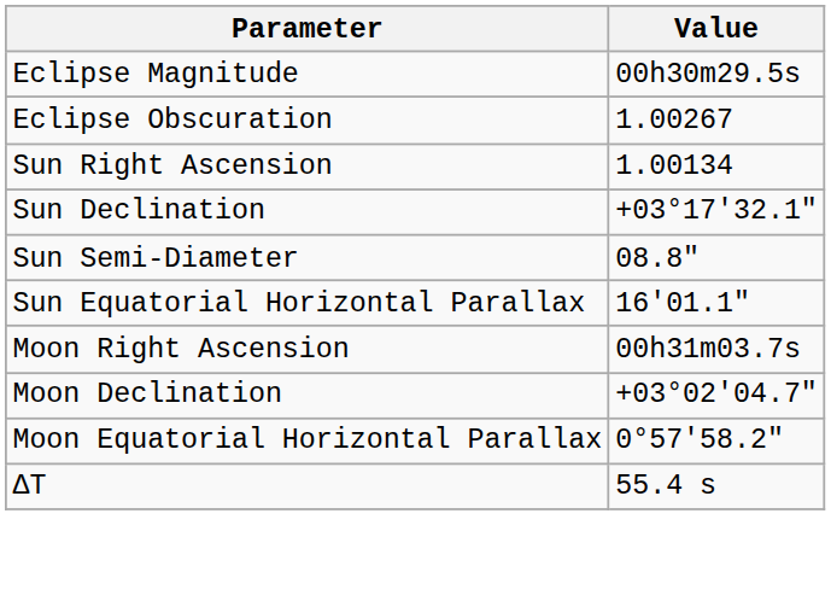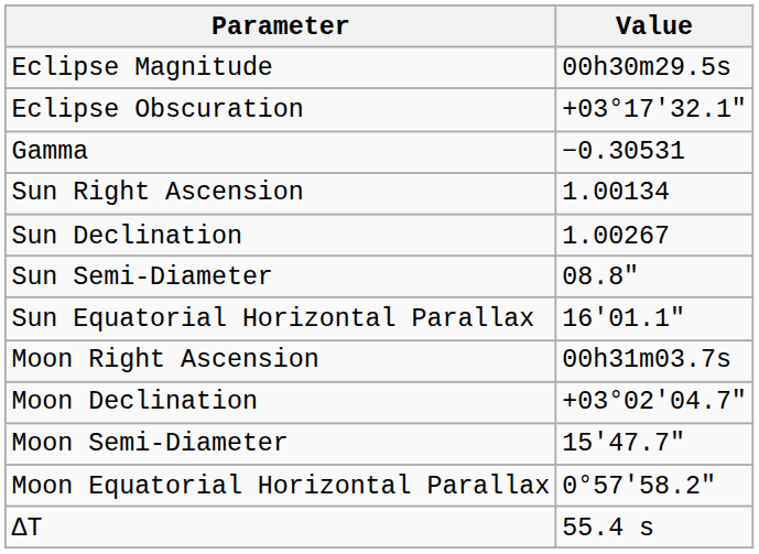Eclipse Obscuration | Value: 1.00267 -> +03°17'32.1"
+ row: Gamma | −0.30531
Sun Declination | Value: +03°17'32.1" -> 1.00267
+ row: Moon Semi-Diameter | 15'47.7"
